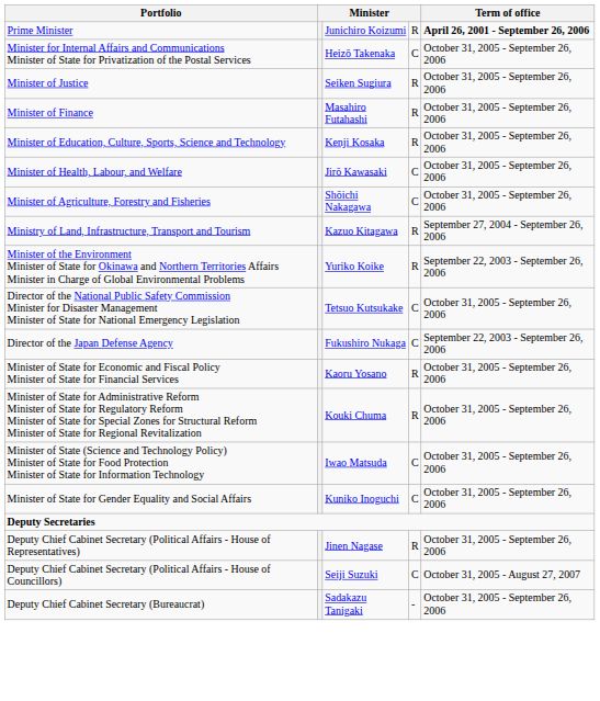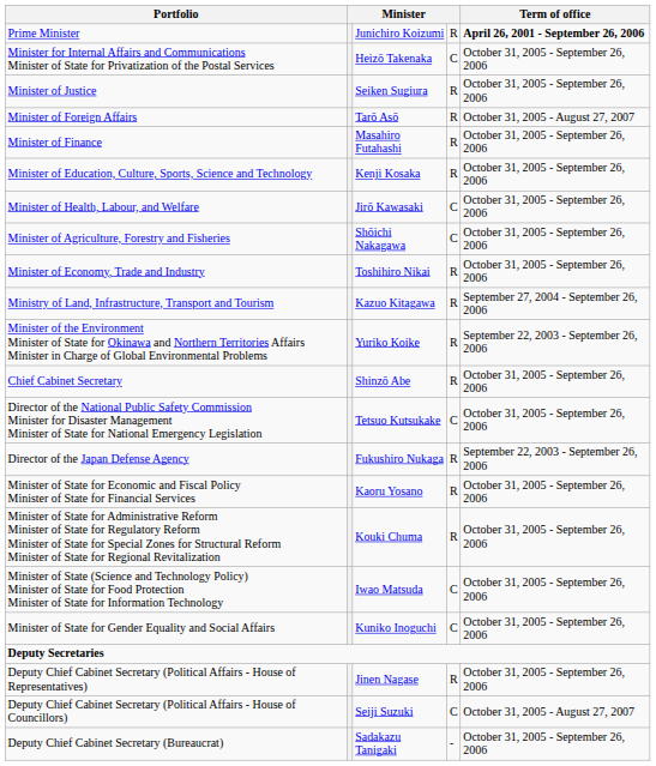+ row: Minister of Foreign Affairs | Tarō Asō | R | October 31, 2005 - August 27, 2007
+ row: Minister of Economy, Trade and Industry | Toshihiro Nikai | R | October 31, 2005 - September 26, 2006
+ row: Chief Cabinet Secretary | Shinzō Abe | R | October 31, 2005 - September 26, 2006
Director of the Japan Defense Agency | column 4: C -> R
